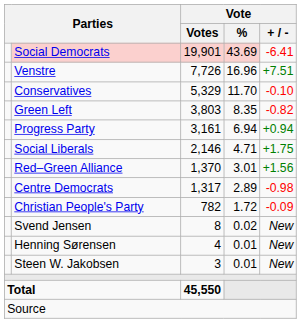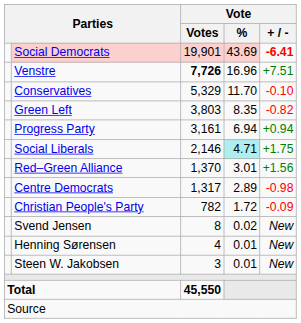Social Democrats | Vote / + / -: normal -> bold
Venstre | Vote / Votes: normal -> bold
Social Liberals | Vote / %: no background -> paleturquoise background
